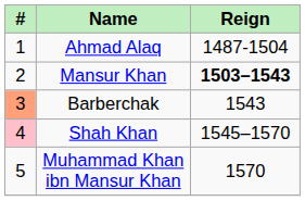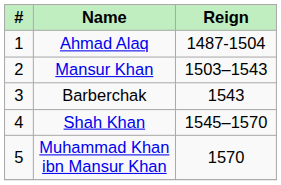Mansur Khan | Reign: bold -> normal
Barberchak | #: lightsalmon background -> no background
Shah Khan | #: pink background -> no background
